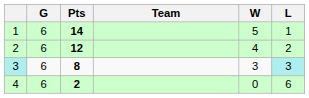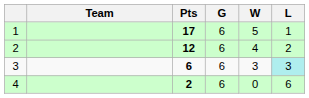columns swapped: Team <-> G
row 2 | Pts: 14 -> 17
row 4 | column 1: paleturquoise background -> no background
row 4 | Pts: 8 -> 6
